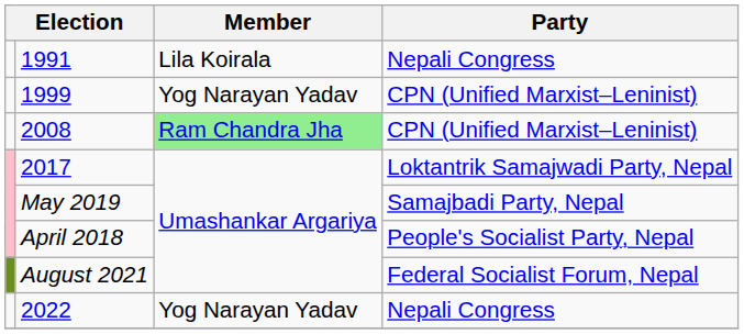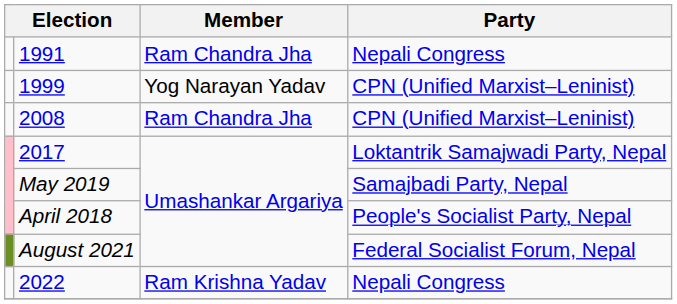1991 | Member: Lila Koirala -> Ram Chandra Jha
2008 | Member: lightgreen background -> no background
2022 | Member: Yog Narayan Yadav -> Ram Krishna Yadav
